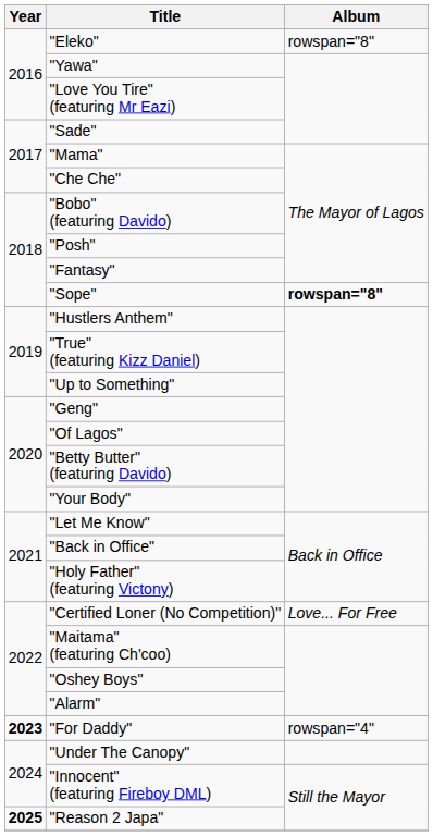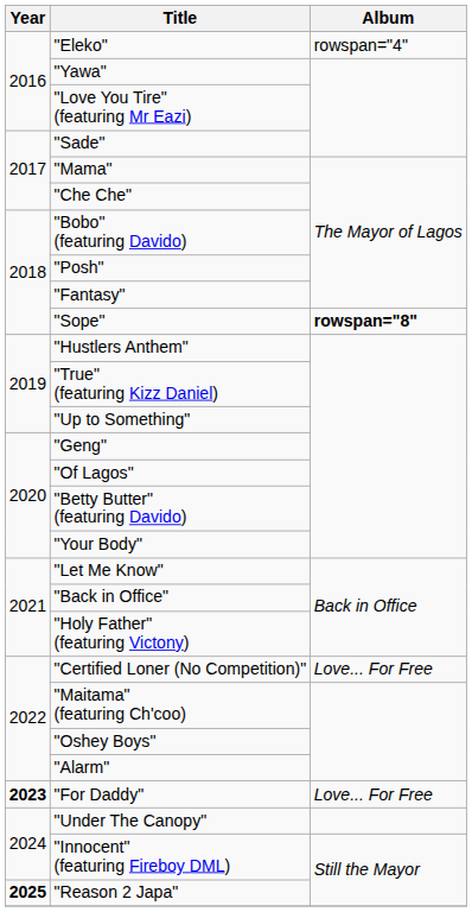"Eleko" | Album: rowspan="8" -> rowspan="4"
"For Daddy" | Album: rowspan="4" -> Love... For Free
